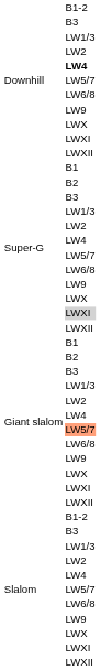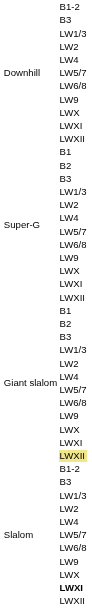Downhill / LW4 | column 2: bold -> normal
Super-G / LWXI | column 2: lightgrey background -> no background
Giant slalom / LW5/7 | column 2: lightsalmon background -> no background
Giant slalom / LWXII | column 2: no background -> khaki background
Slalom / LWXI | column 2: normal -> bold
